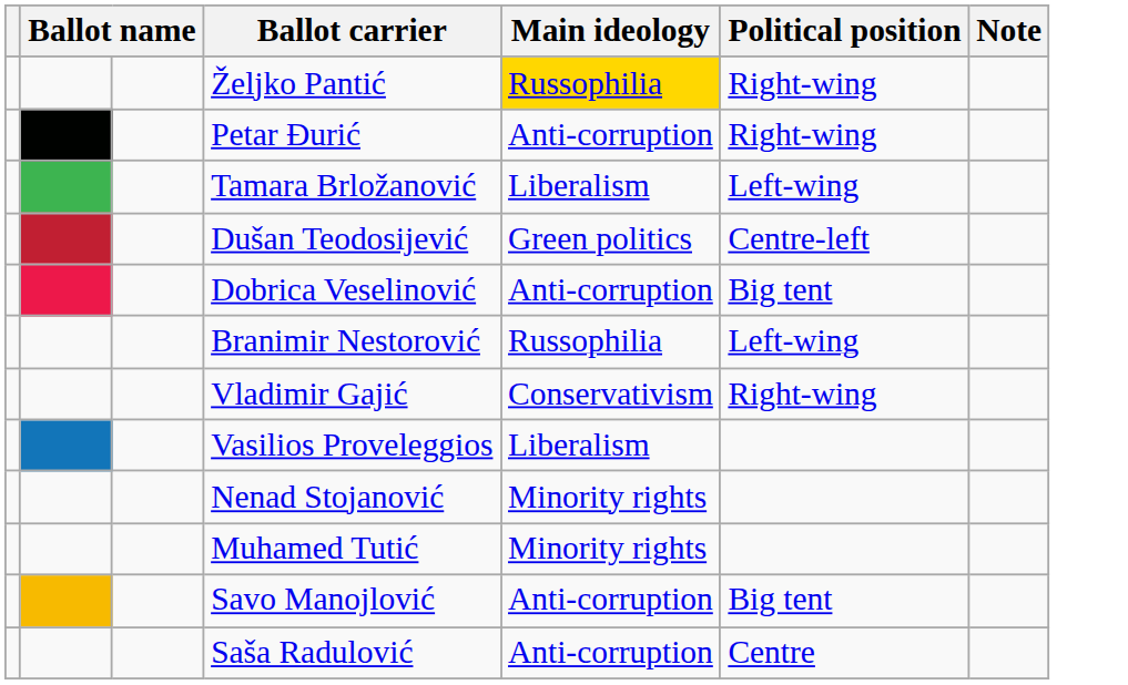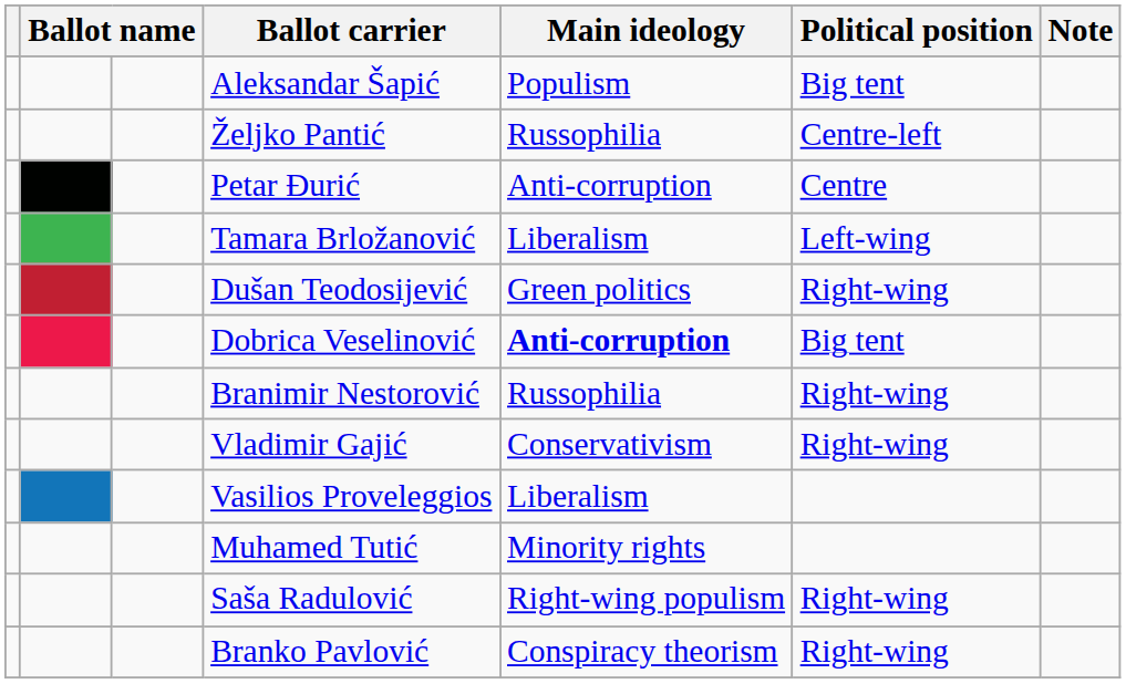+ row: Aleksandar Šapić | Populism | Big tent
Željko Pantić | Main ideology: gold background -> no background
Željko Pantić | Political position: Right-wing -> Centre-left
Petar Đurić | Political position: Right-wing -> Centre
Dušan Teodosijević | Political position: Centre-left -> Right-wing
Dobrica Veselinović | Main ideology: normal -> bold
Branimir Nestorović | Political position: Left-wing -> Right-wing
- row: Nenad Stojanović | Minority rights
- row: Savo Manojlović | Anti-corruption | Big tent
Saša Radulović | Main ideology: Anti-corruption -> Right-wing populism
Saša Radulović | Political position: Centre -> Right-wing
+ row: Branko Pavlović | Conspiracy theorism | Right-wing
